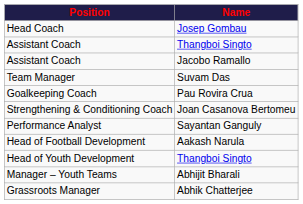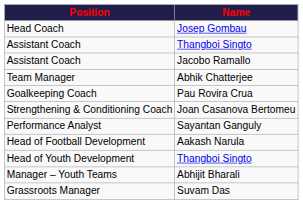row 5 | Name: Suvam Das -> Abhik Chatterjee
row 12 | Name: Abhik Chatterjee -> Suvam Das
